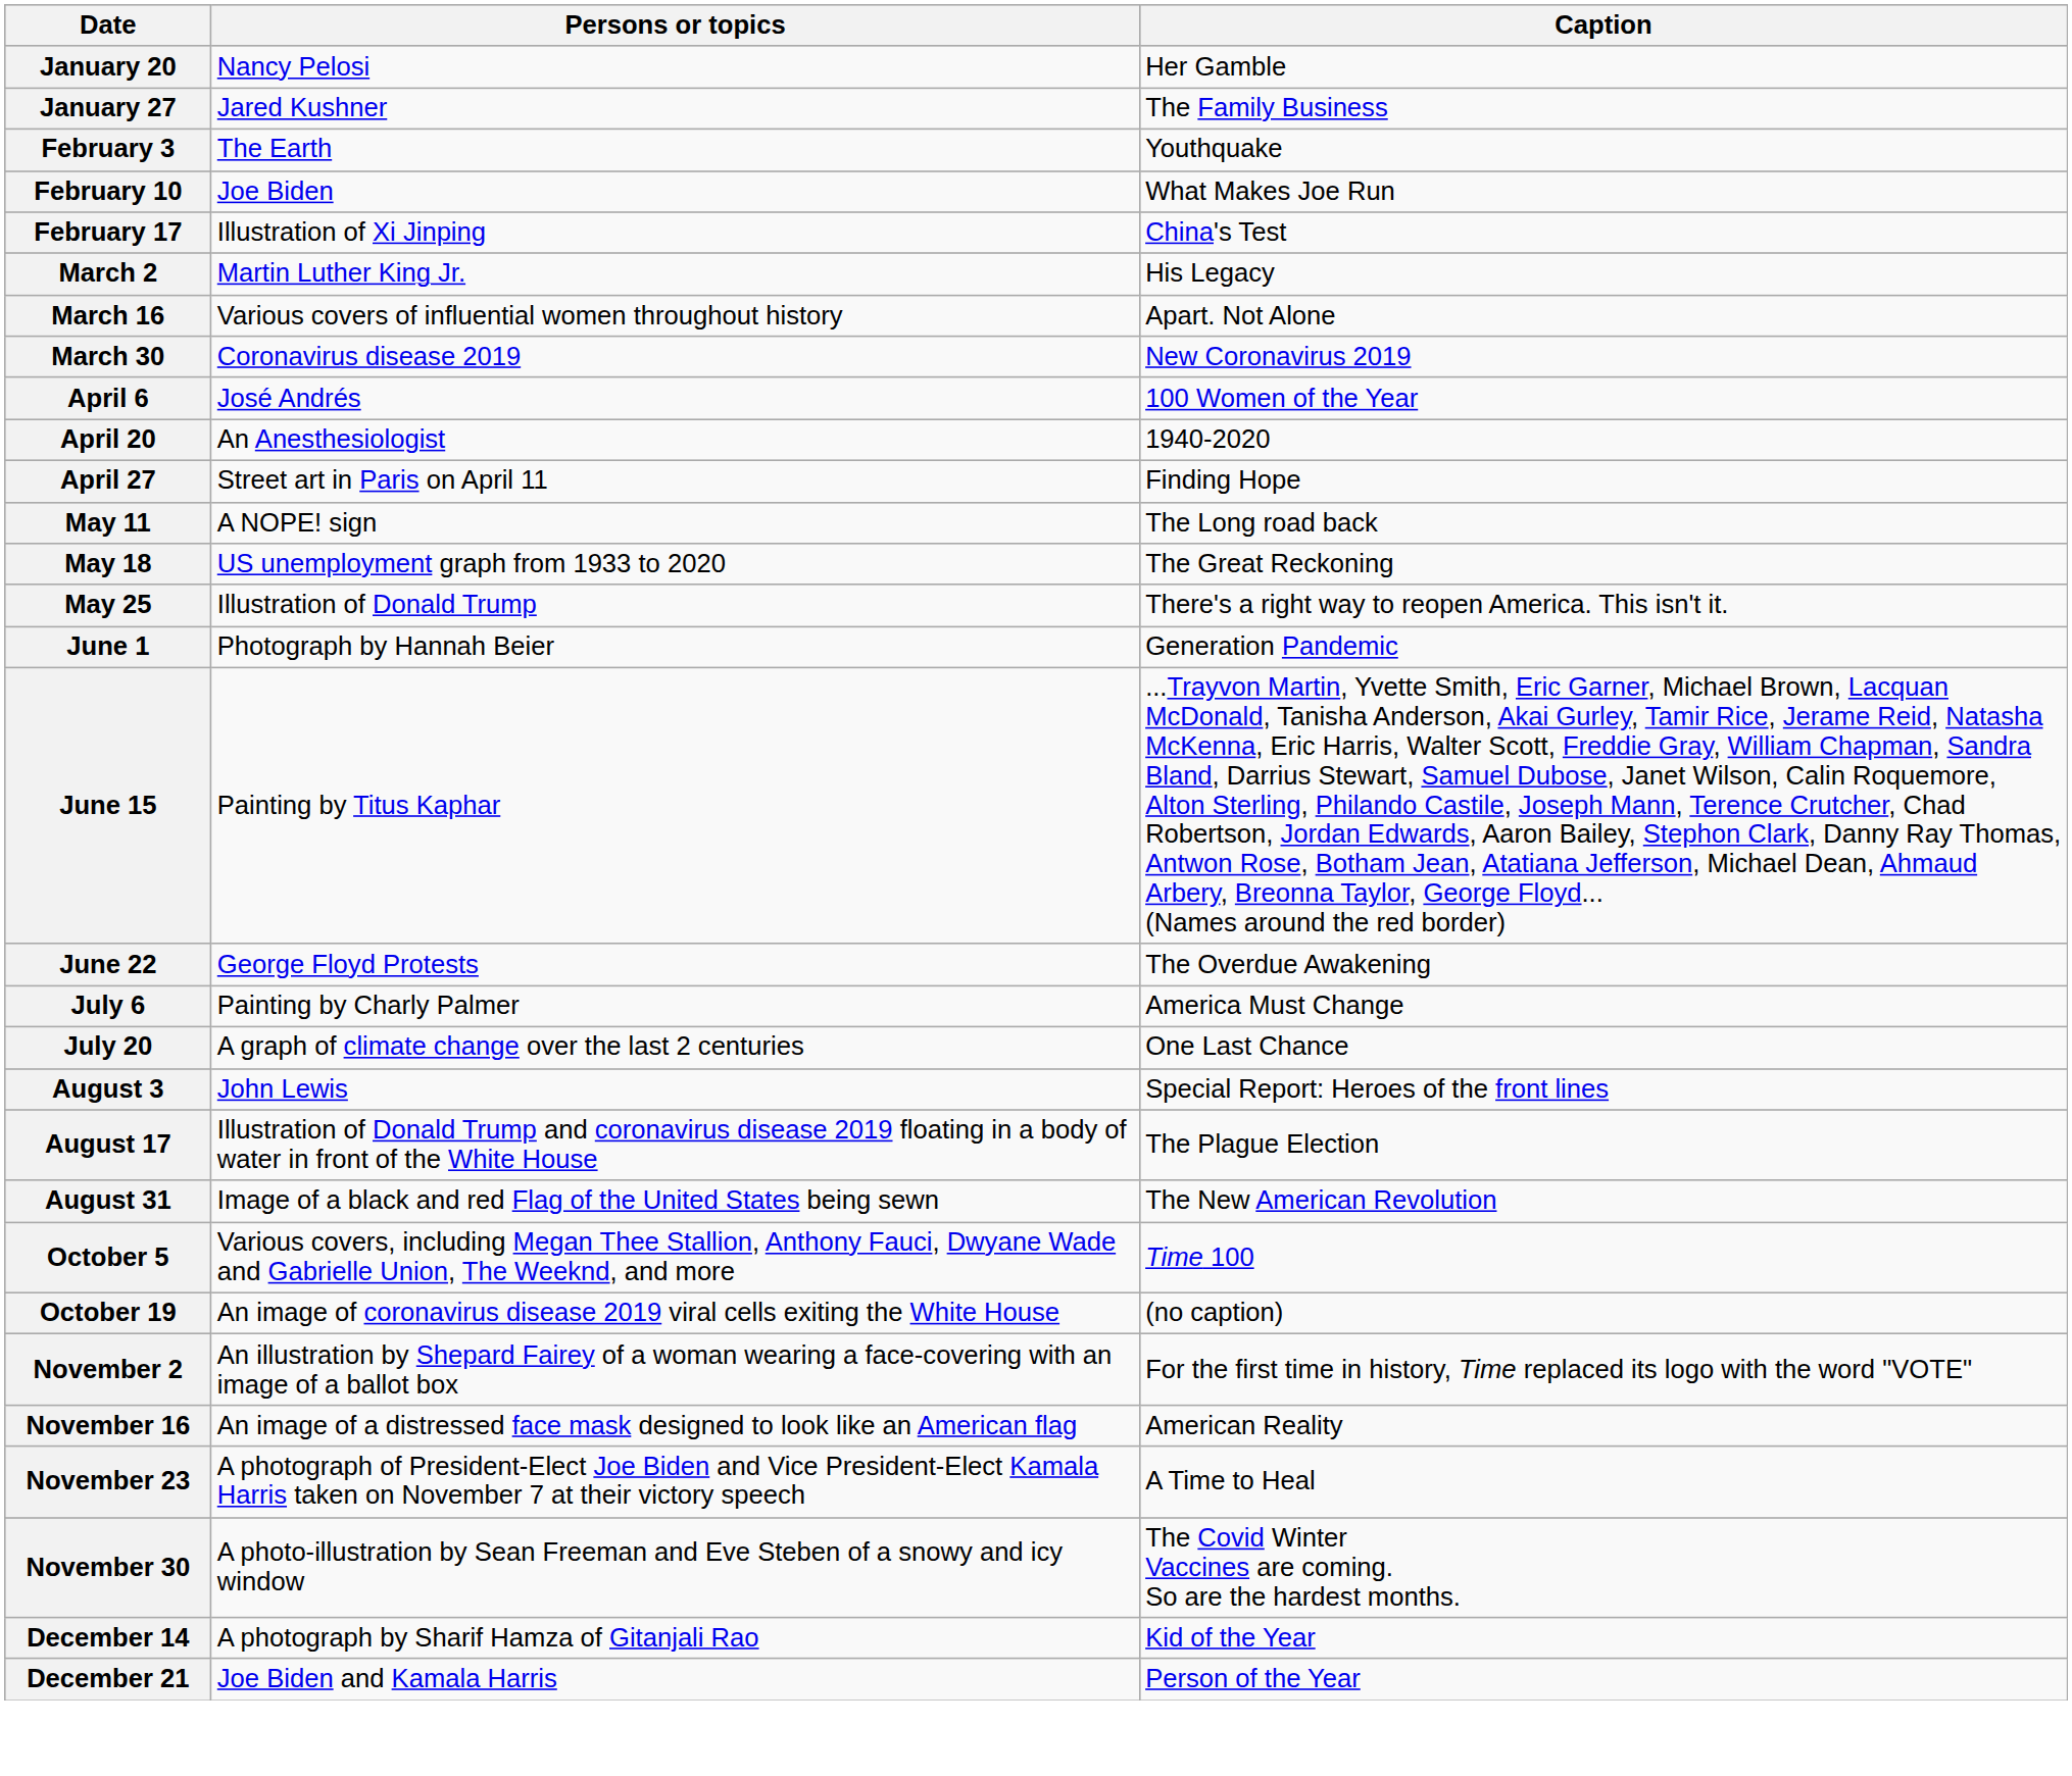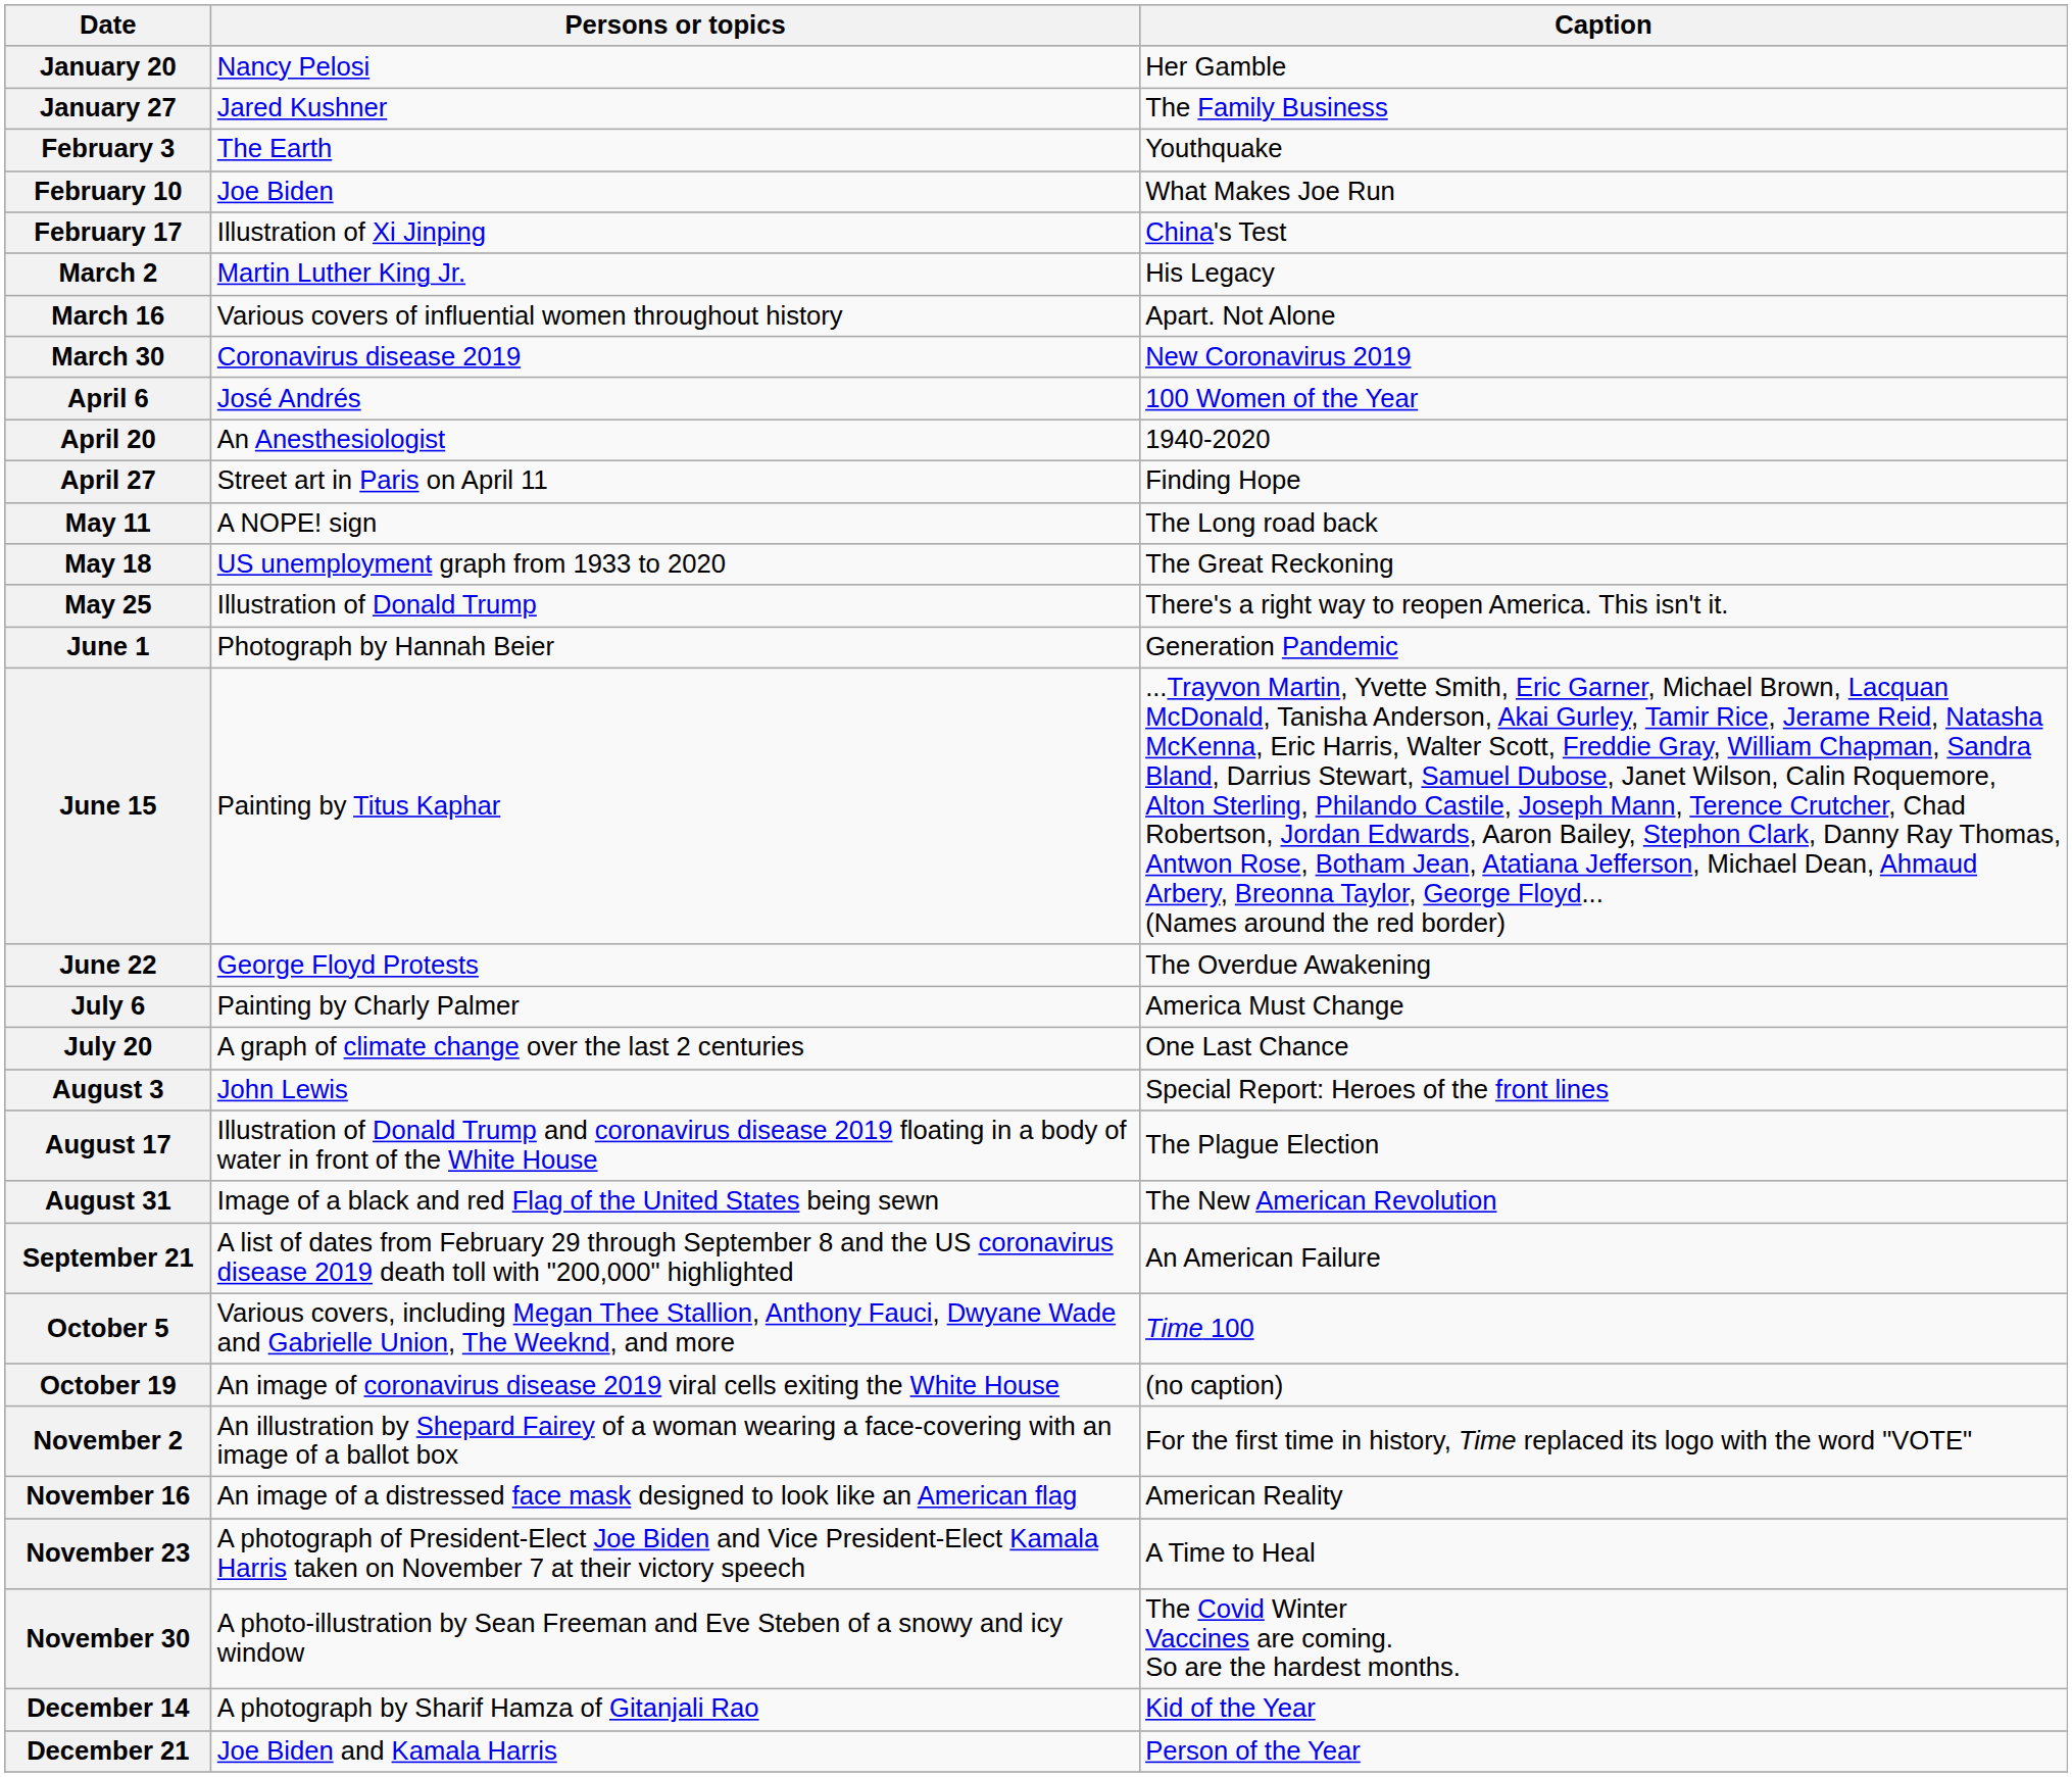+ row: September 21 | A list of dates from February 29 through September 8 and the US coronavirus disease 2019 death toll with "200,000" highlighted | An American Failure
